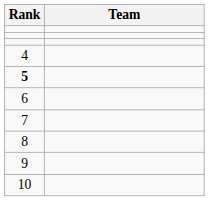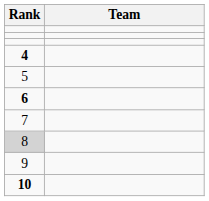row 5 | Rank: normal -> bold
row 6 | Rank: bold -> normal
row 7 | Rank: normal -> bold
row 9 | Rank: no background -> lightgrey background
row 11 | Rank: normal -> bold
